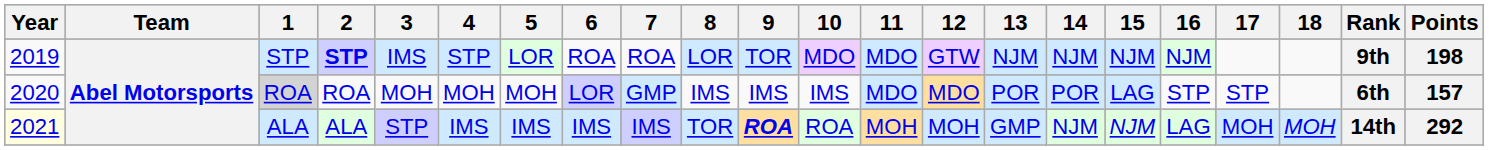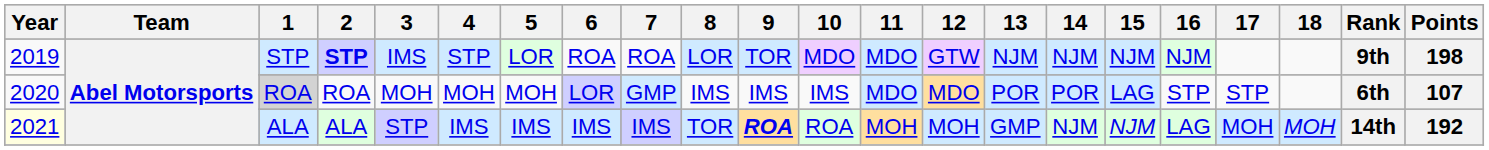row 3 | Points: 157 -> 107
row 4 | Points: 292 -> 192
